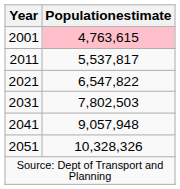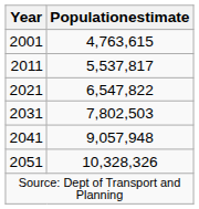2001 | Populationestimate: pink background -> no background
